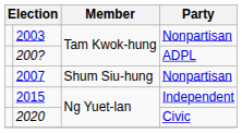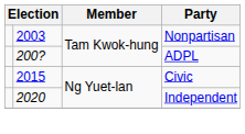- row: 2007 | Shum Siu-hung | Nonpartisan
2015 | Party: Independent -> Civic
2020 | Party: Civic -> Independent
